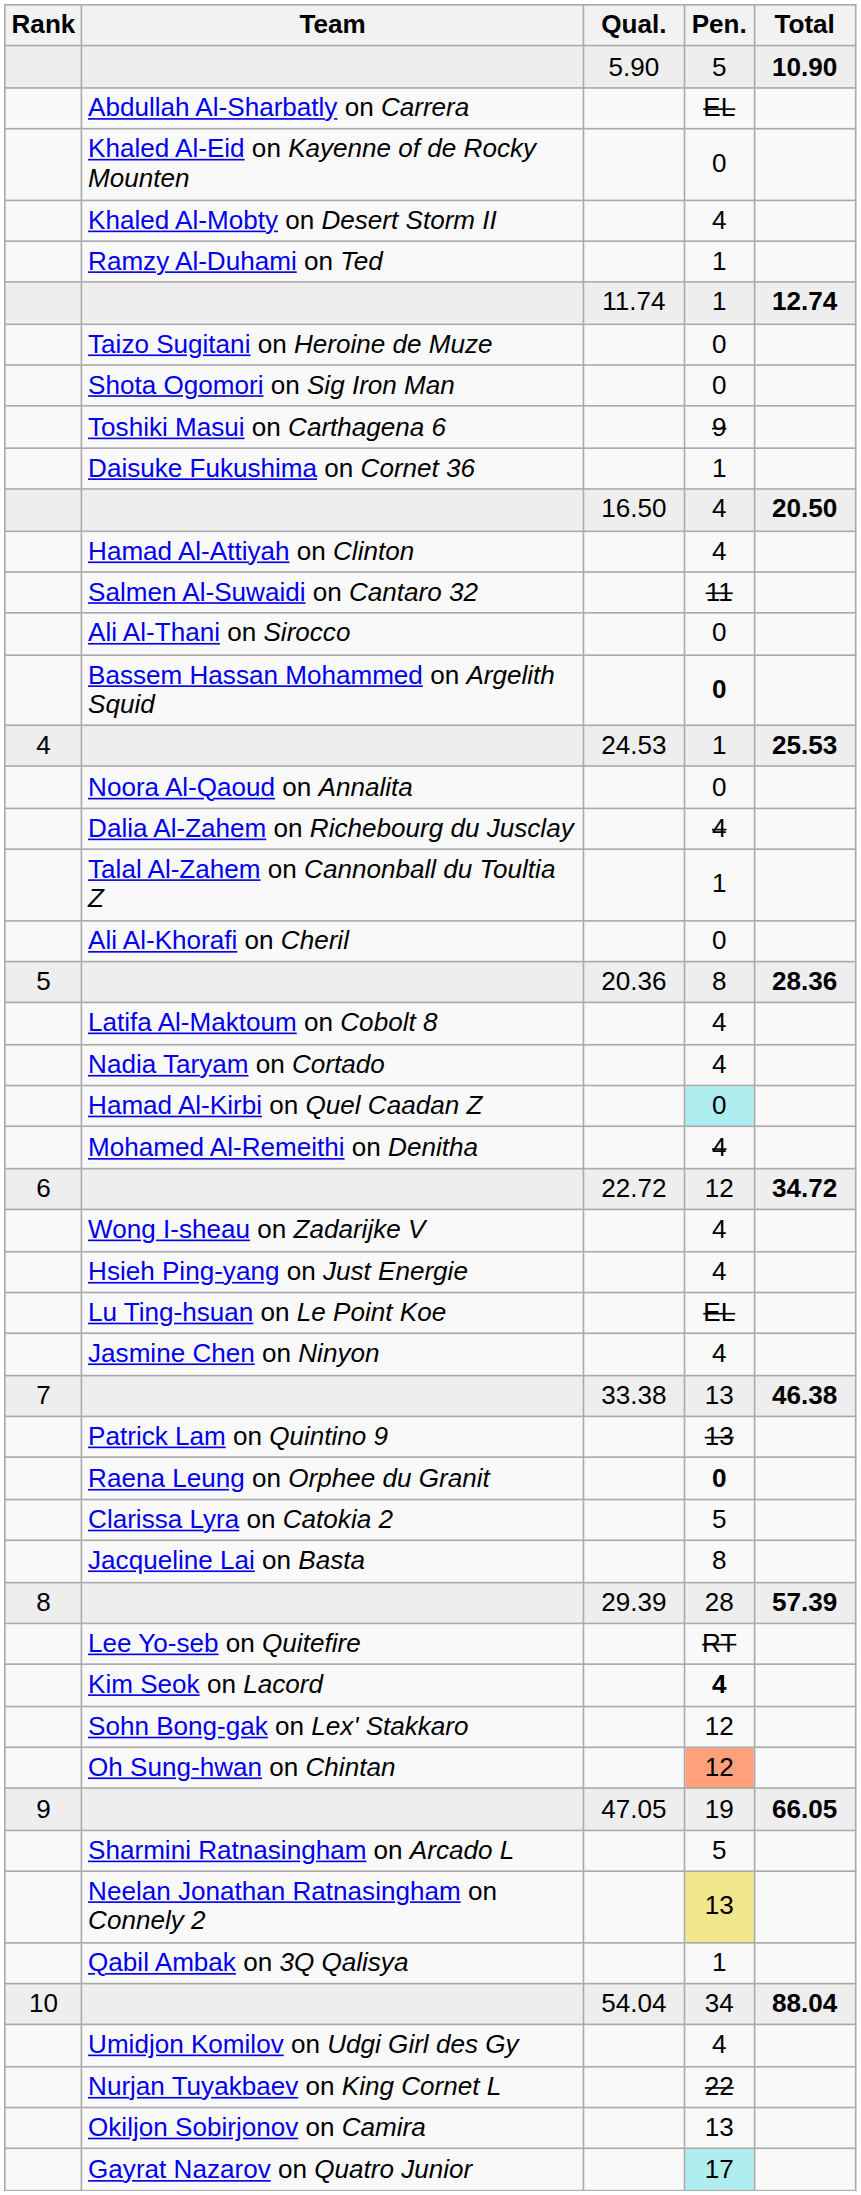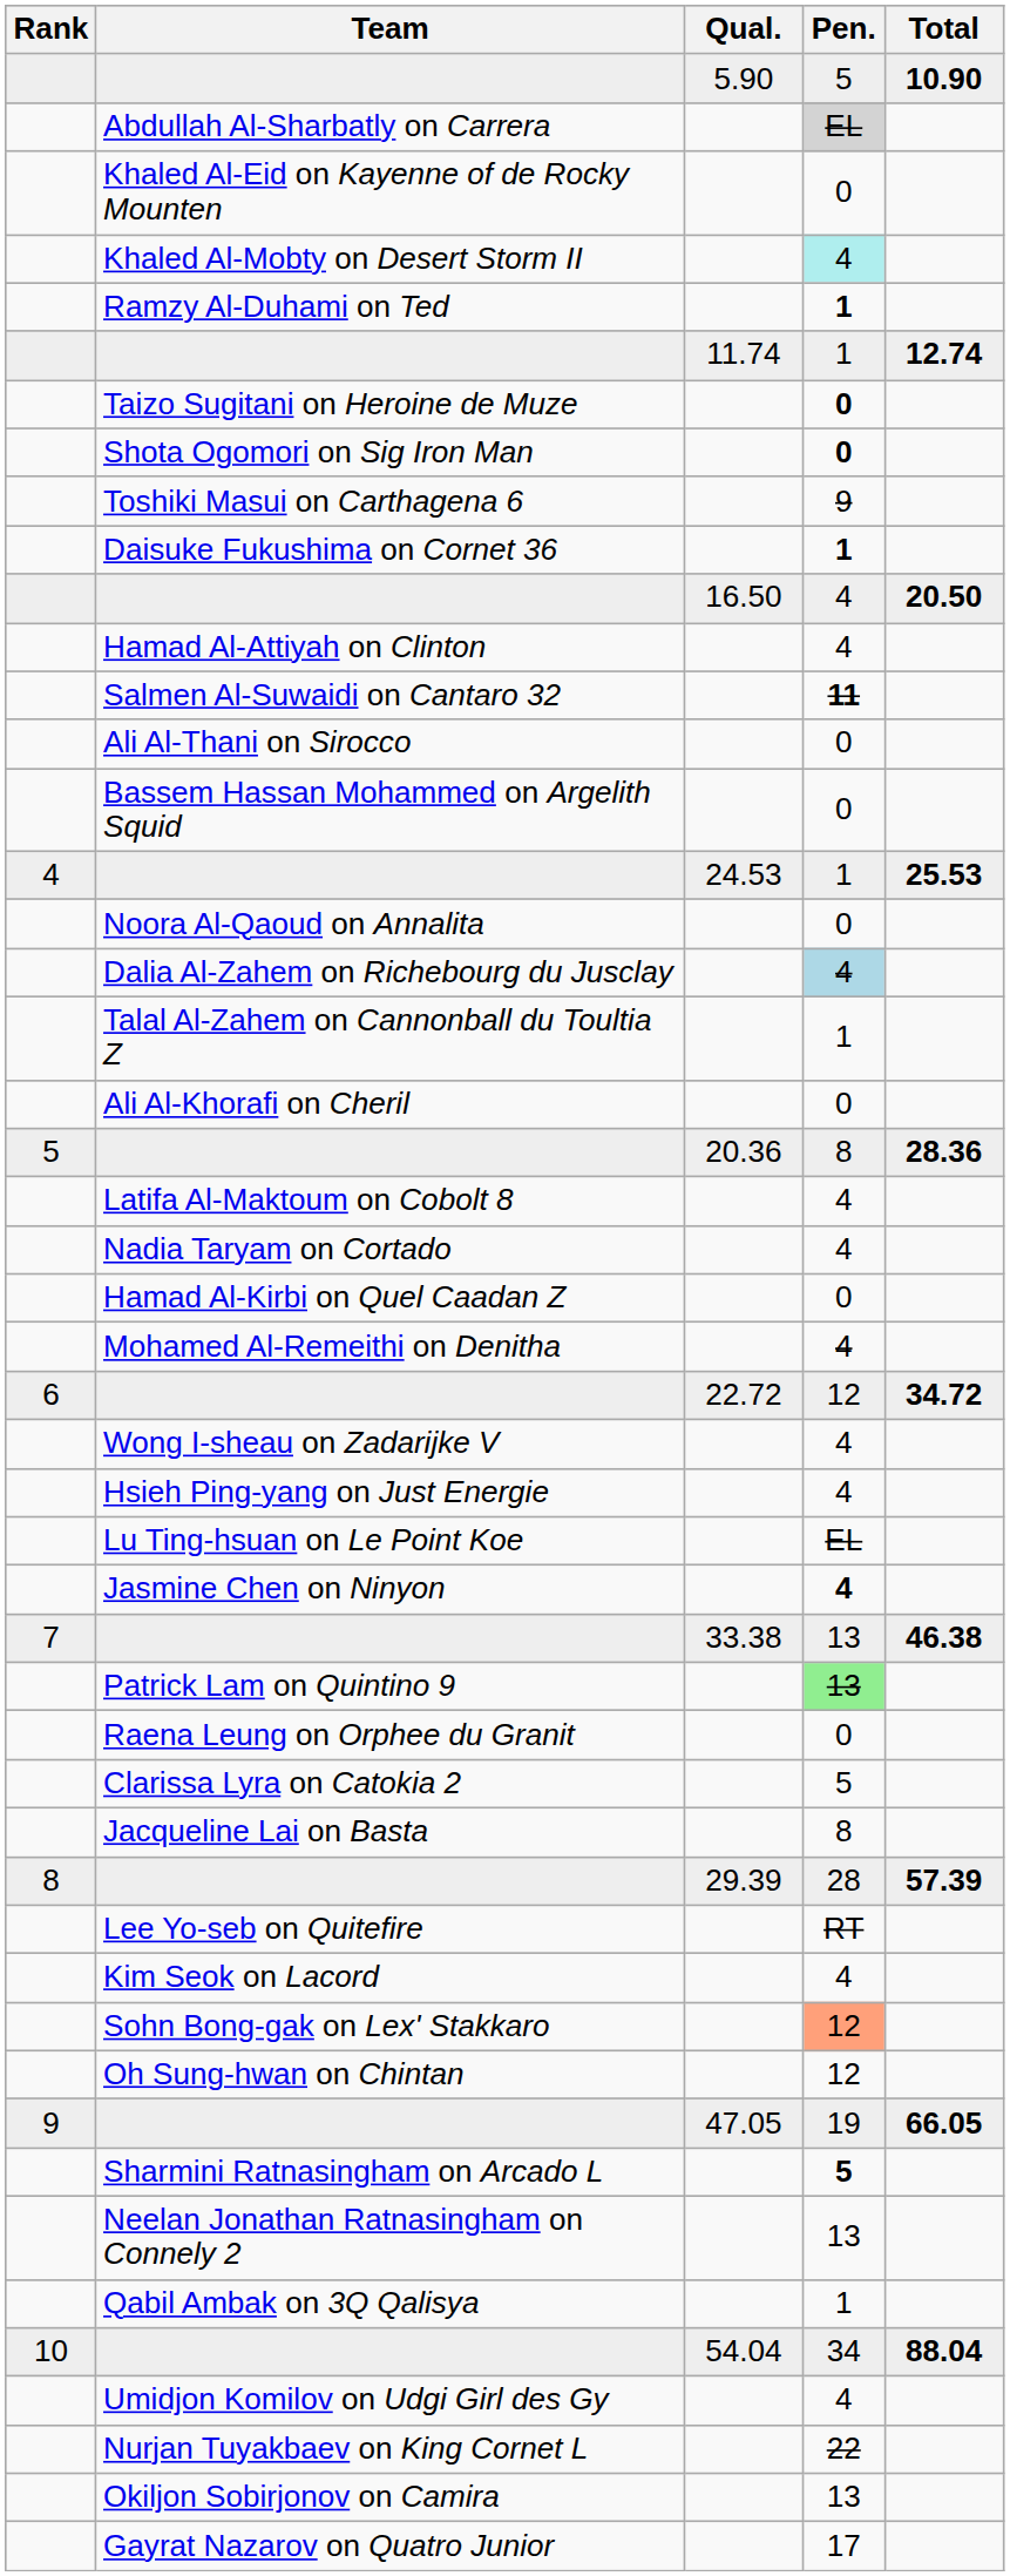Abdullah Al-Sharbatly on Carrera | Pen.: no background -> lightgrey background
Khaled Al-Mobty on Desert Storm II | Pen.: no background -> paleturquoise background
Ramzy Al-Duhami on Ted | Pen.: normal -> bold
Taizo Sugitani on Heroine de Muze | Pen.: normal -> bold
Shota Ogomori on Sig Iron Man | Pen.: normal -> bold
Daisuke Fukushima on Cornet 36 | Pen.: normal -> bold
Salmen Al-Suwaidi on Cantaro 32 | Pen.: normal -> bold
Bassem Hassan Mohammed on Argelith Squid | Pen.: bold -> normal
Dalia Al-Zahem on Richebourg du Jusclay | Pen.: no background -> lightblue background
Hamad Al-Kirbi on Quel Caadan Z | Pen.: paleturquoise background -> no background
Jasmine Chen on Ninyon | Pen.: normal -> bold
Patrick Lam on Quintino 9 | Pen.: no background -> lightgreen background
Raena Leung on Orphee du Granit | Pen.: bold -> normal
Kim Seok on Lacord | Pen.: bold -> normal
Sohn Bong-gak on Lex' Stakkaro | Pen.: no background -> lightsalmon background
Oh Sung-hwan on Chintan | Pen.: lightsalmon background -> no background
Sharmini Ratnasingham on Arcado L | Pen.: normal -> bold
Neelan Jonathan Ratnasingham on Connely 2 | Pen.: khaki background -> no background
Gayrat Nazarov on Quatro Junior | Pen.: paleturquoise background -> no background
